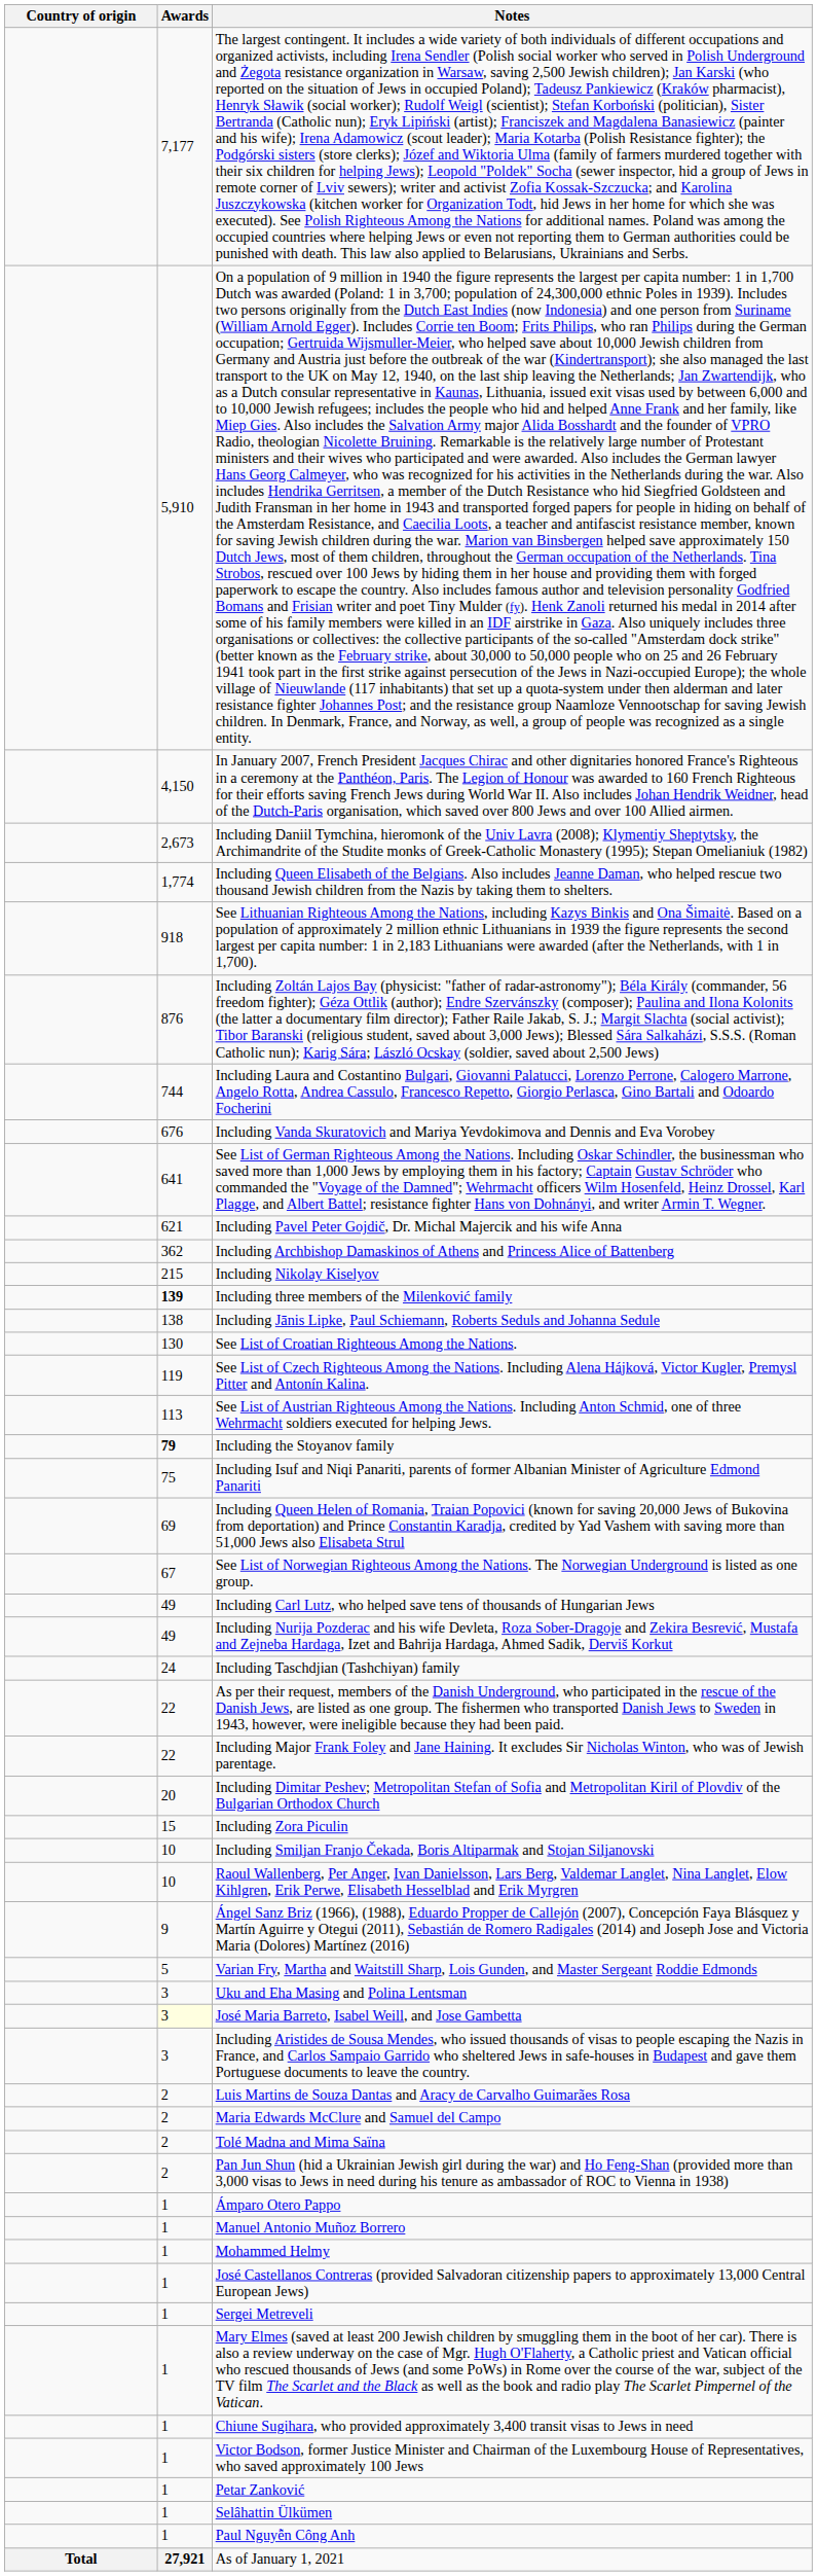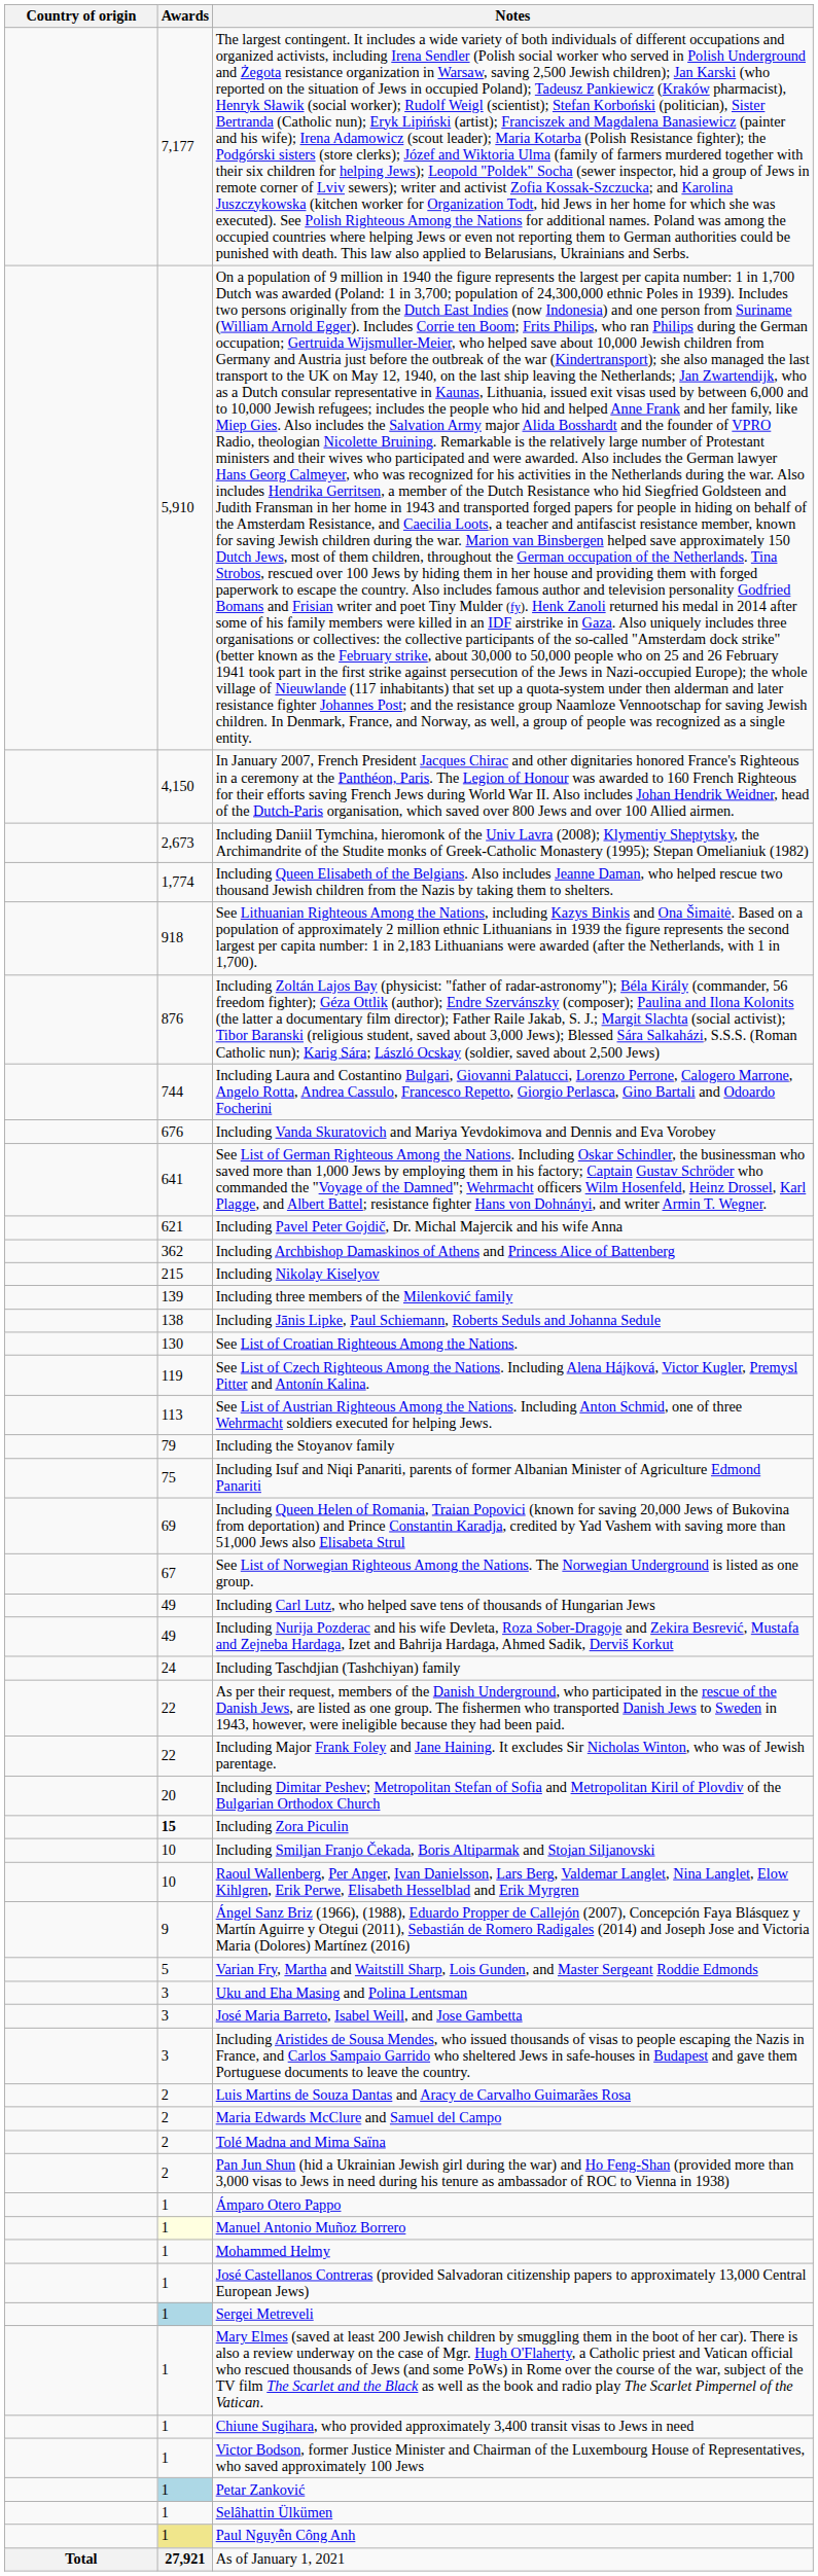Including three members of the Milenković family | Awards: bold -> normal
Including the Stoyanov family | Awards: bold -> normal
Including Zora Piculin | Awards: normal -> bold
José Maria Barreto, Isabel Weill, and Jose Gambetta | Awards: lightyellow background -> no background
Manuel Antonio Muñoz Borrero | Awards: no background -> lightyellow background
Sergei Metreveli | Awards: no background -> lightblue background
Petar Zanković | Awards: no background -> lightblue background
Paul Nguyễn Công Anh | Awards: no background -> khaki background
